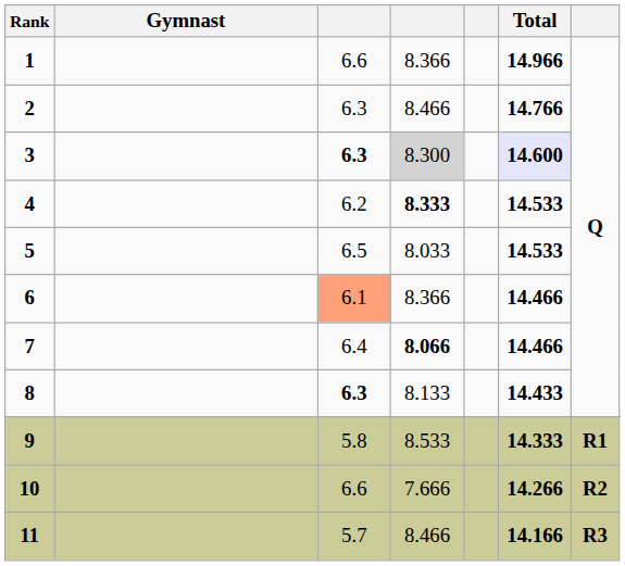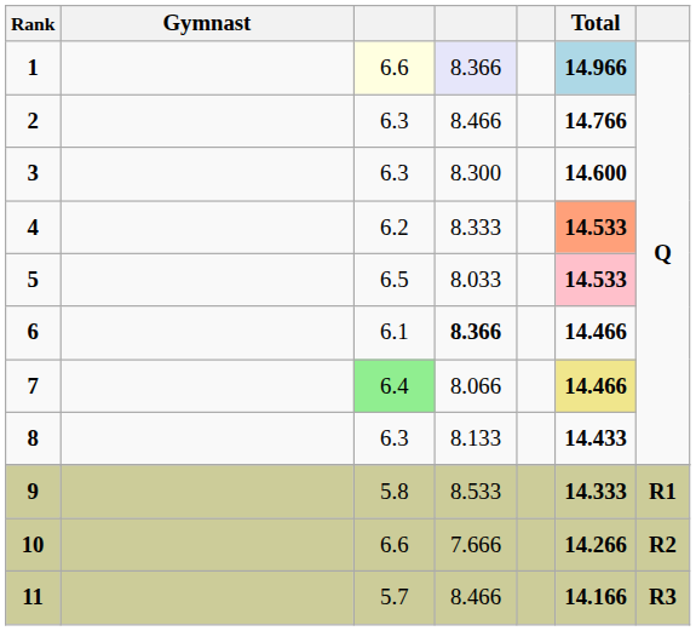1 | column 3: no background -> lightyellow background
1 | column 4: no background -> lavender background
1 | Total: no background -> lightblue background
3 | column 3: bold -> normal
3 | column 4: lightgrey background -> no background
3 | Total: lavender background -> no background
4 | column 4: bold -> normal
4 | Total: no background -> lightsalmon background
5 | Total: no background -> pink background
6 | column 3: lightsalmon background -> no background
6 | column 4: normal -> bold
7 | column 3: no background -> lightgreen background
7 | column 4: bold -> normal
7 | Total: no background -> khaki background
8 | column 3: bold -> normal
